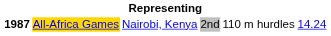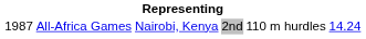row 2 | column 1: bold -> normal
row 2 | column 2: gold background -> no background
